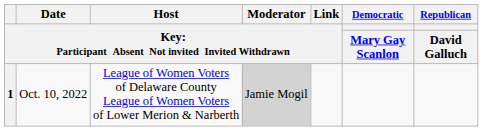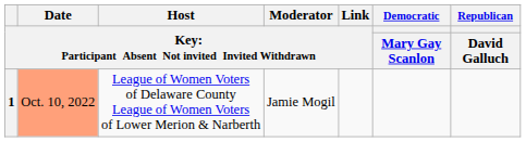1 | column 2: no background -> lightsalmon background
1 | column 4: lightgrey background -> no background
